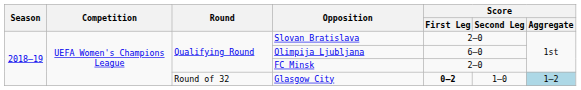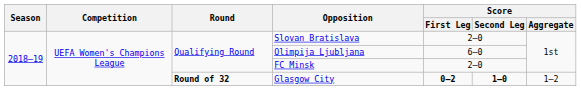Glasgow City | Round: normal -> bold
Glasgow City | Score / Second Leg: normal -> bold
Glasgow City | Score / Aggregate: lightblue background -> no background
